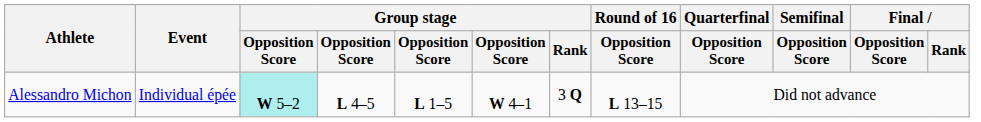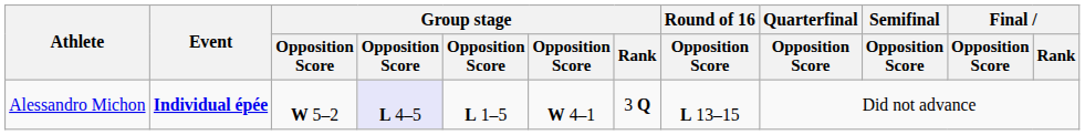Alessandro Michon | Event: normal -> bold
Alessandro Michon | column 3: paleturquoise background -> no background
Alessandro Michon | column 4: no background -> lavender background
